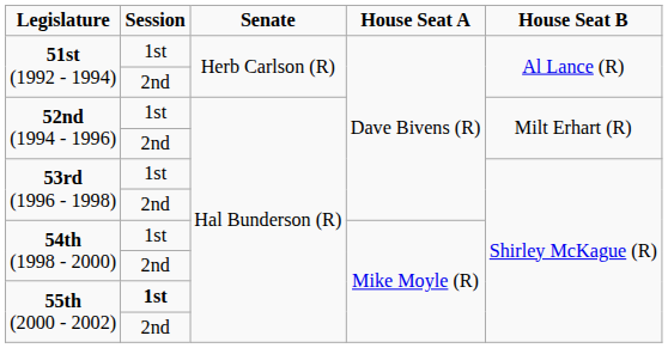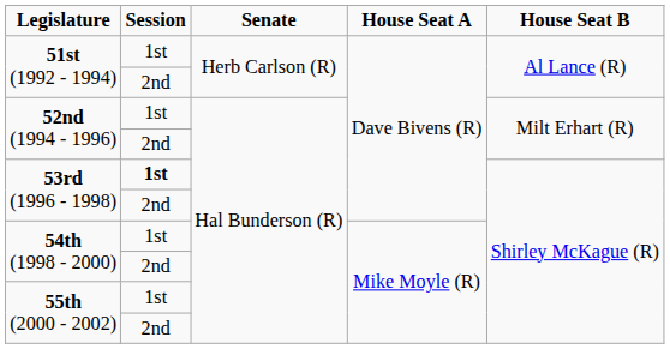53rd (1996 - 1998) / 1st | Session: normal -> bold
55th (2000 - 2002) / 1st | Session: bold -> normal
